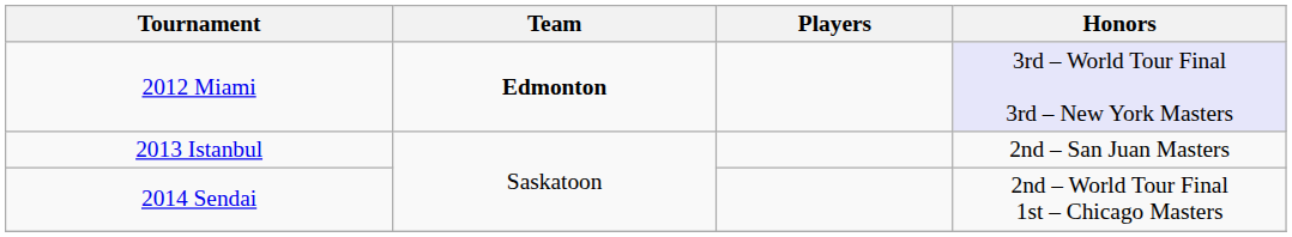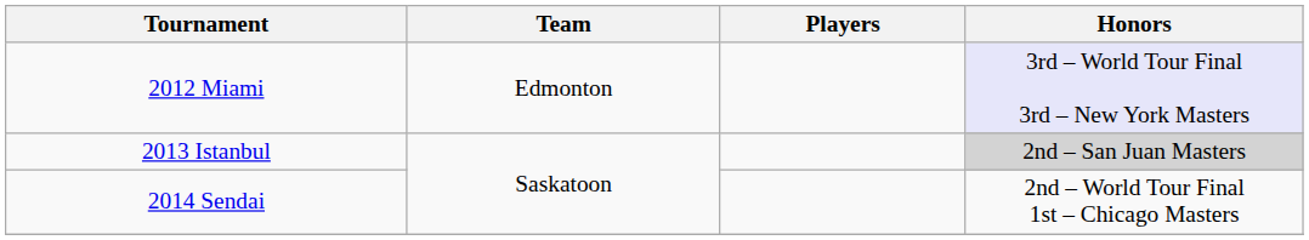2012 Miami | Team: bold -> normal
2013 Istanbul | Honors: no background -> lightgrey background
